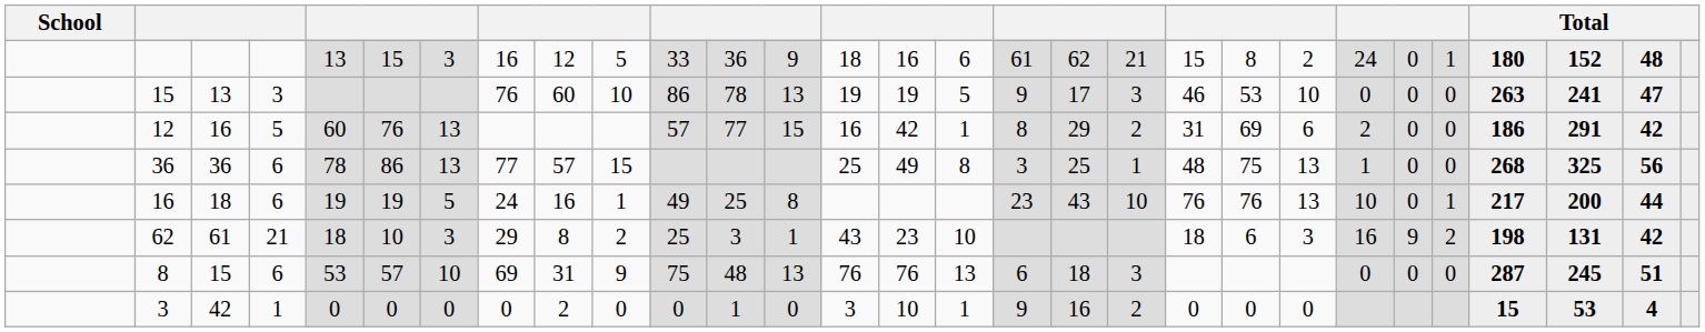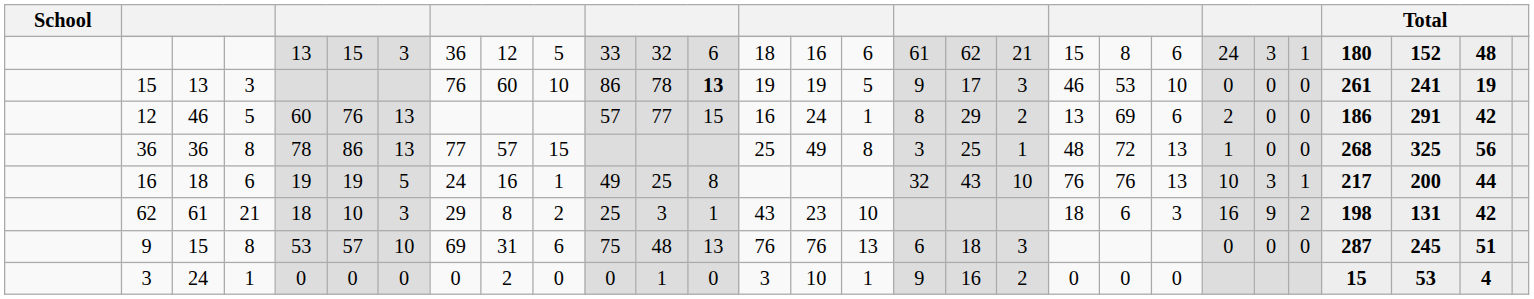row 2 | column 8: 16 -> 36
row 2 | column 12: 36 -> 32
row 2 | column 13: 9 -> 6
row 2 | column 22: 2 -> 6
row 2 | column 24: 0 -> 3
row 3 | column 13: normal -> bold
row 3 | column 26: 263 -> 261
row 3 | column 28: 47 -> 19
row 4 | column 3: 16 -> 46
row 4 | column 15: 42 -> 24
row 4 | column 20: 31 -> 13
row 5 | column 4: 6 -> 8
row 5 | column 21: 75 -> 72
row 6 | column 17: 23 -> 32
row 6 | column 24: 0 -> 3
row 8 | column 2: 8 -> 9
row 8 | column 4: 6 -> 8
row 8 | column 10: 9 -> 6
row 9 | column 3: 42 -> 24
